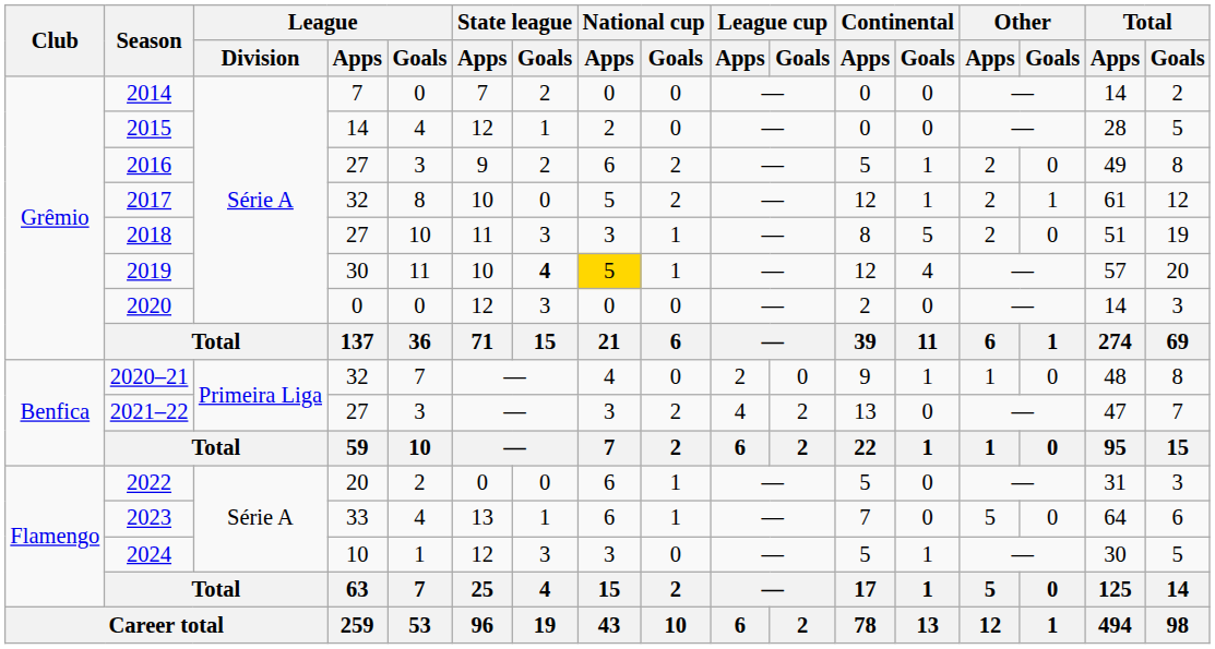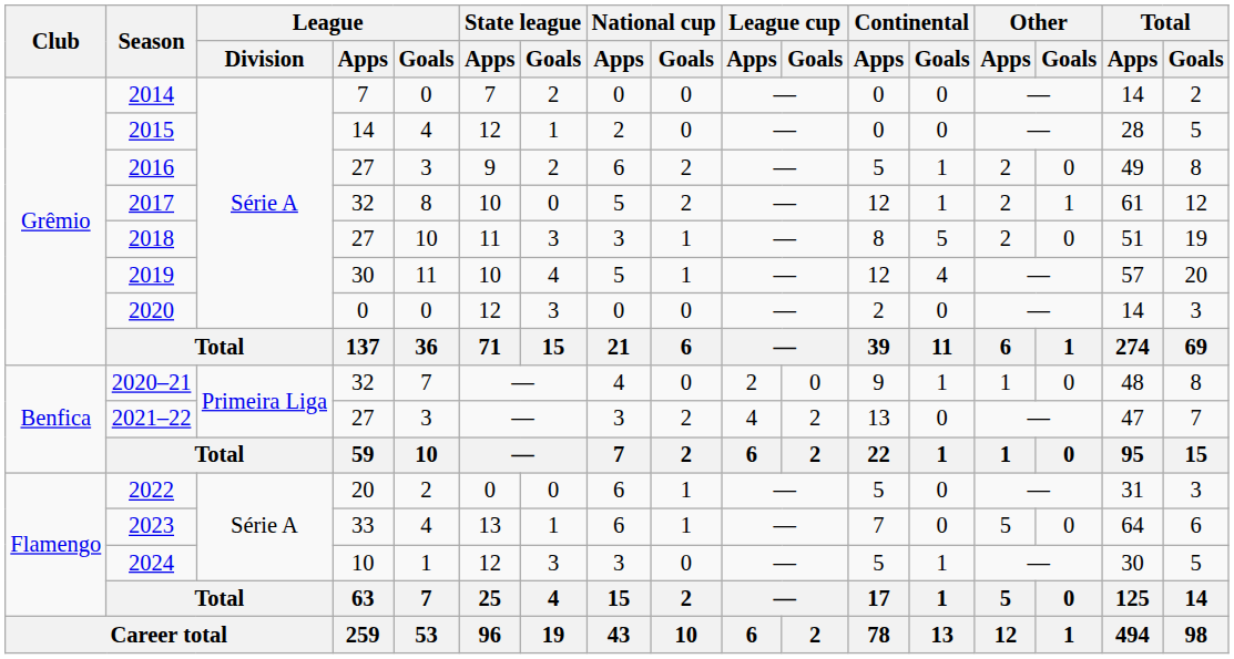2019 | State league / Goals: bold -> normal
2019 | National cup / Apps: gold background -> no background
